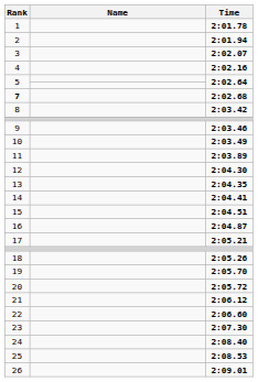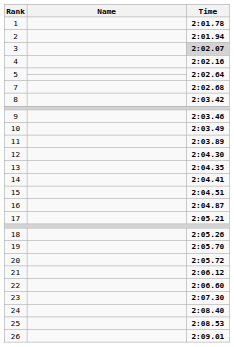3 | Time: no background -> lightgrey background
7 | Rank: bold -> normal
